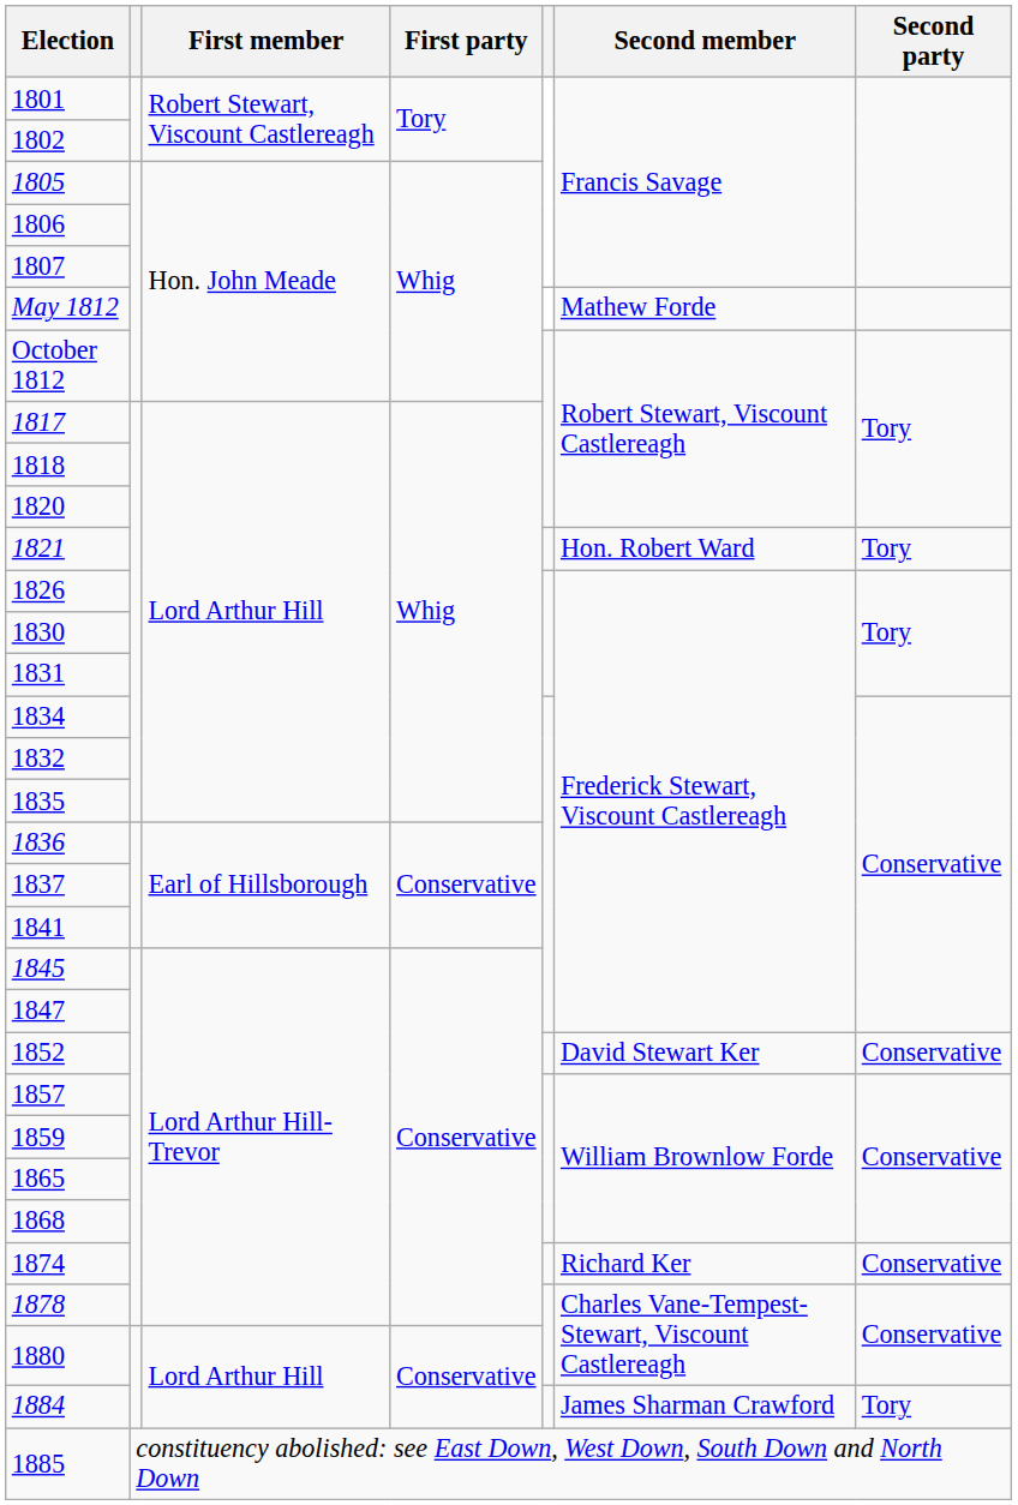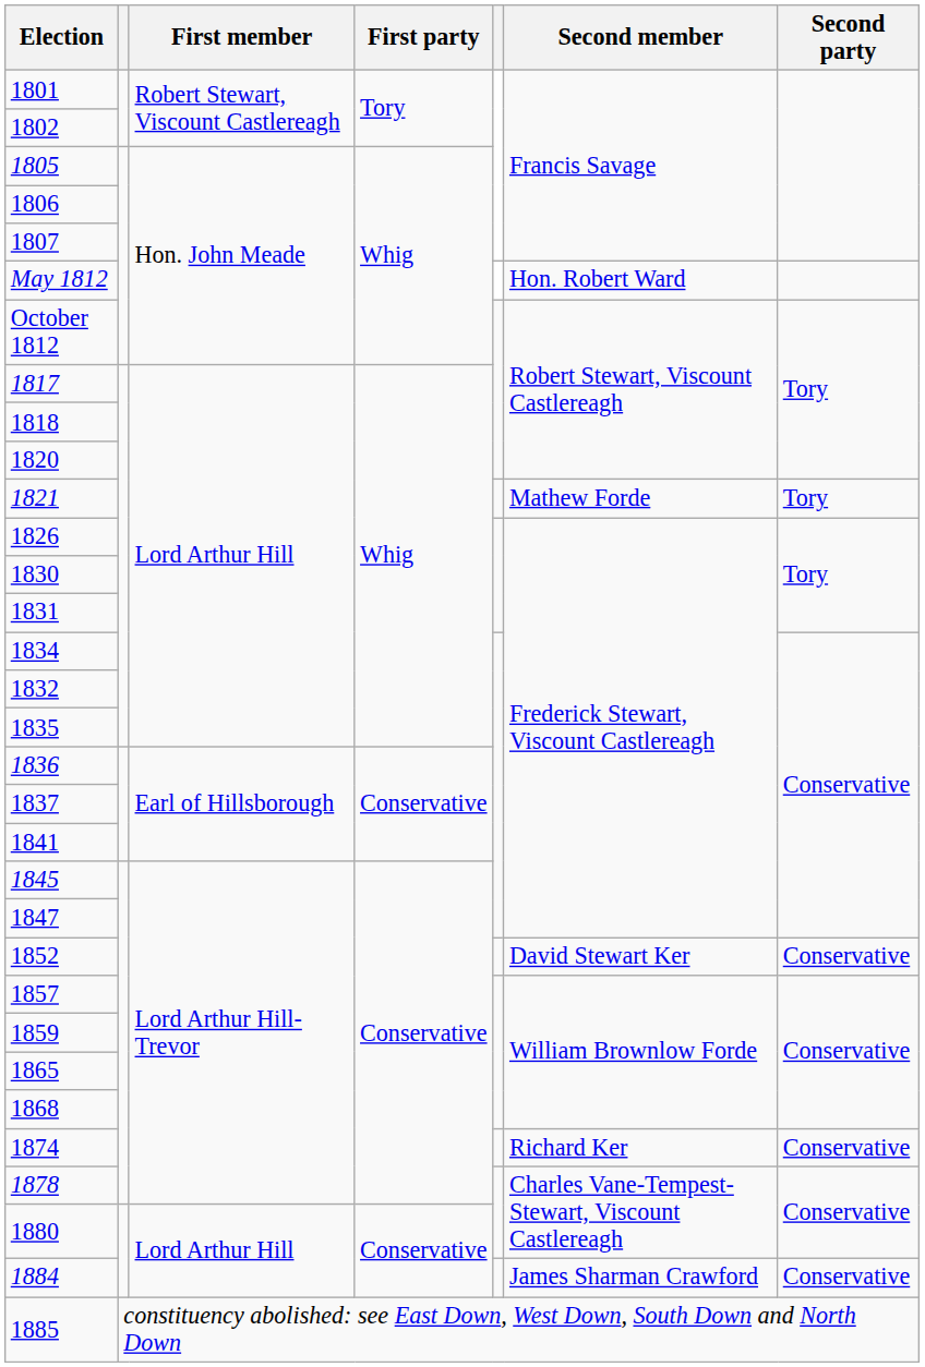May 1812 | Second member: Mathew Forde -> Hon. Robert Ward
1821 | Second member: Hon. Robert Ward -> Mathew Forde
1884 | Second party: Tory -> Conservative
